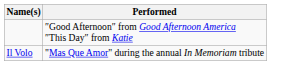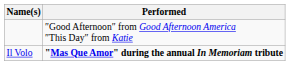Il Volo | Performed: normal -> bold
